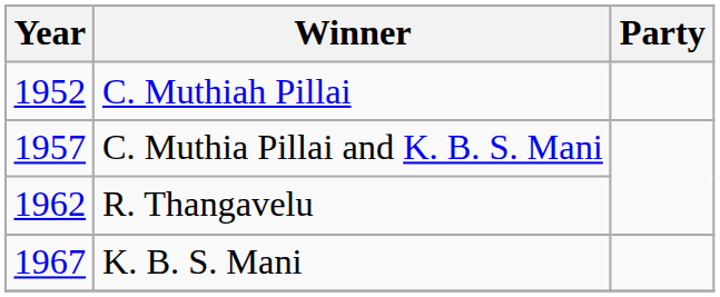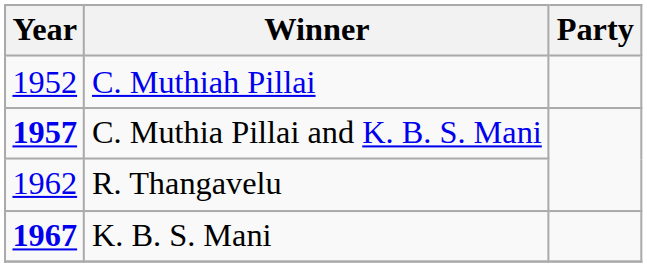C. Muthia Pillai and K. B. S. Mani | Year: normal -> bold
K. B. S. Mani | Year: normal -> bold
